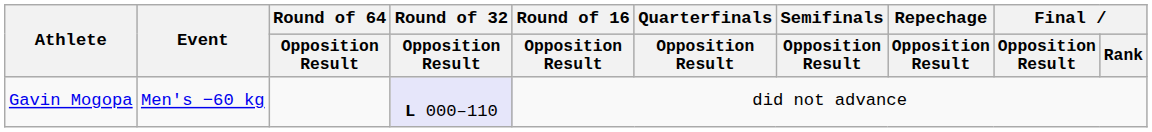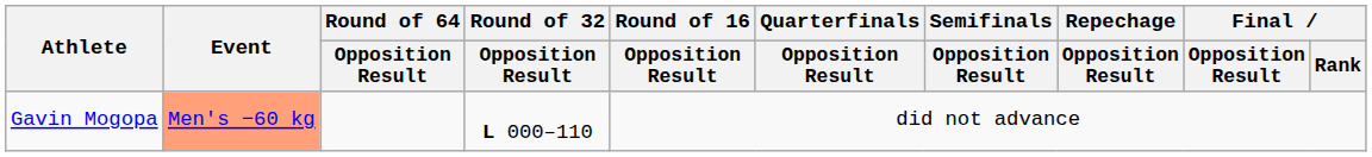Gavin Mogopa | Event: no background -> lightsalmon background
Gavin Mogopa | Round of 32 / Opposition Result: lavender background -> no background
